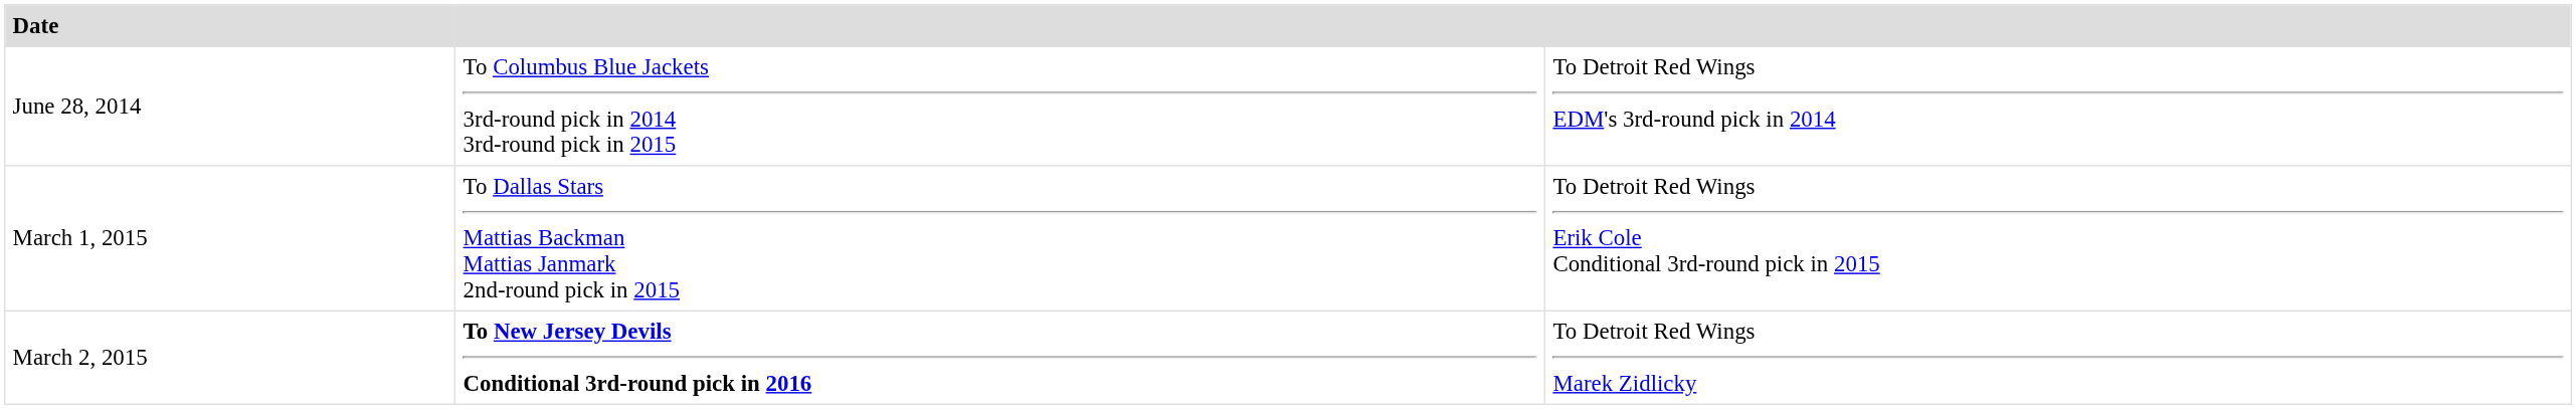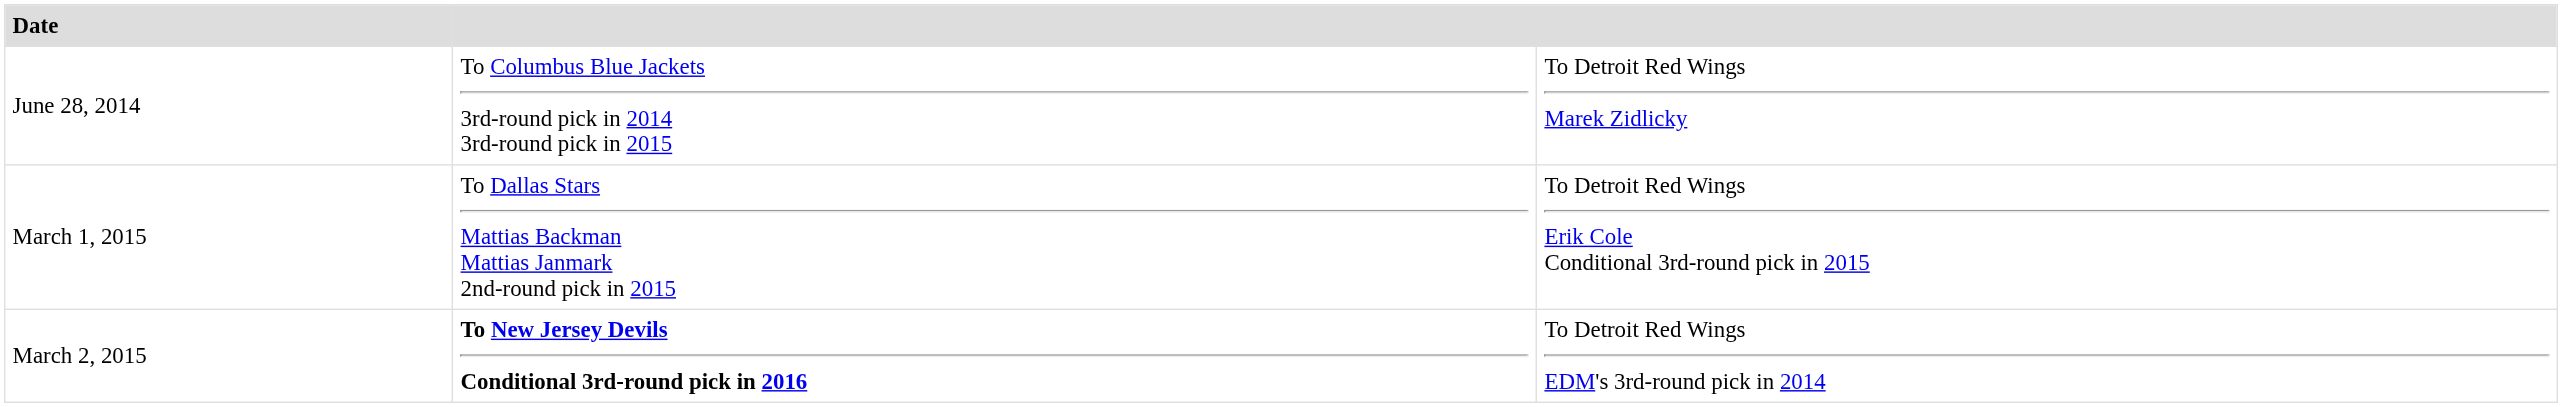June 28, 2014 | column 3: To Detroit Red Wings EDM's 3rd-round pick in 2014 -> To Detroit Red Wings Marek Zidlicky
March 2, 2015 | column 3: To Detroit Red Wings Marek Zidlicky -> To Detroit Red Wings EDM's 3rd-round pick in 2014
